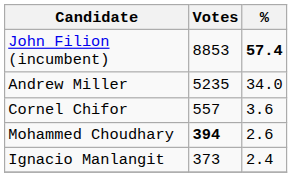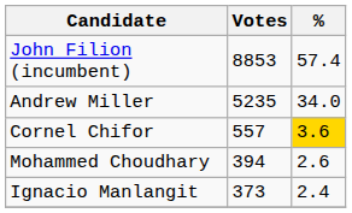John Filion (incumbent) | %: bold -> normal
Cornel Chifor | %: no background -> gold background
Mohammed Choudhary | Votes: bold -> normal
